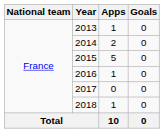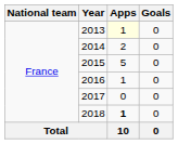2013 | Apps: no background -> lightyellow background
2018 | Apps: normal -> bold
